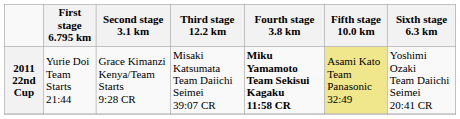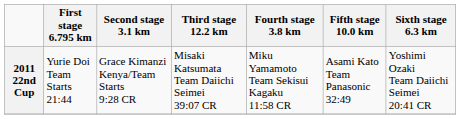2011 22nd Cup | Fourth stage 3.8 km: bold -> normal
2011 22nd Cup | Fifth stage 10.0 km: khaki background -> no background
